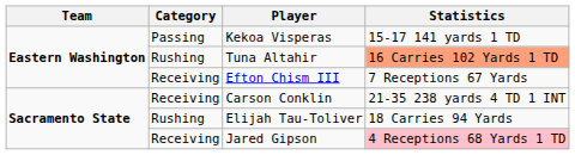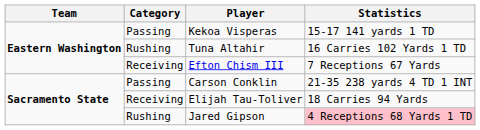Tuna Altahir | Statistics: lightsalmon background -> no background
Carson Conklin | Category: Receiving -> Passing
Elijah Tau-Toliver | Category: Rushing -> Receiving
Jared Gipson | Category: Receiving -> Rushing
